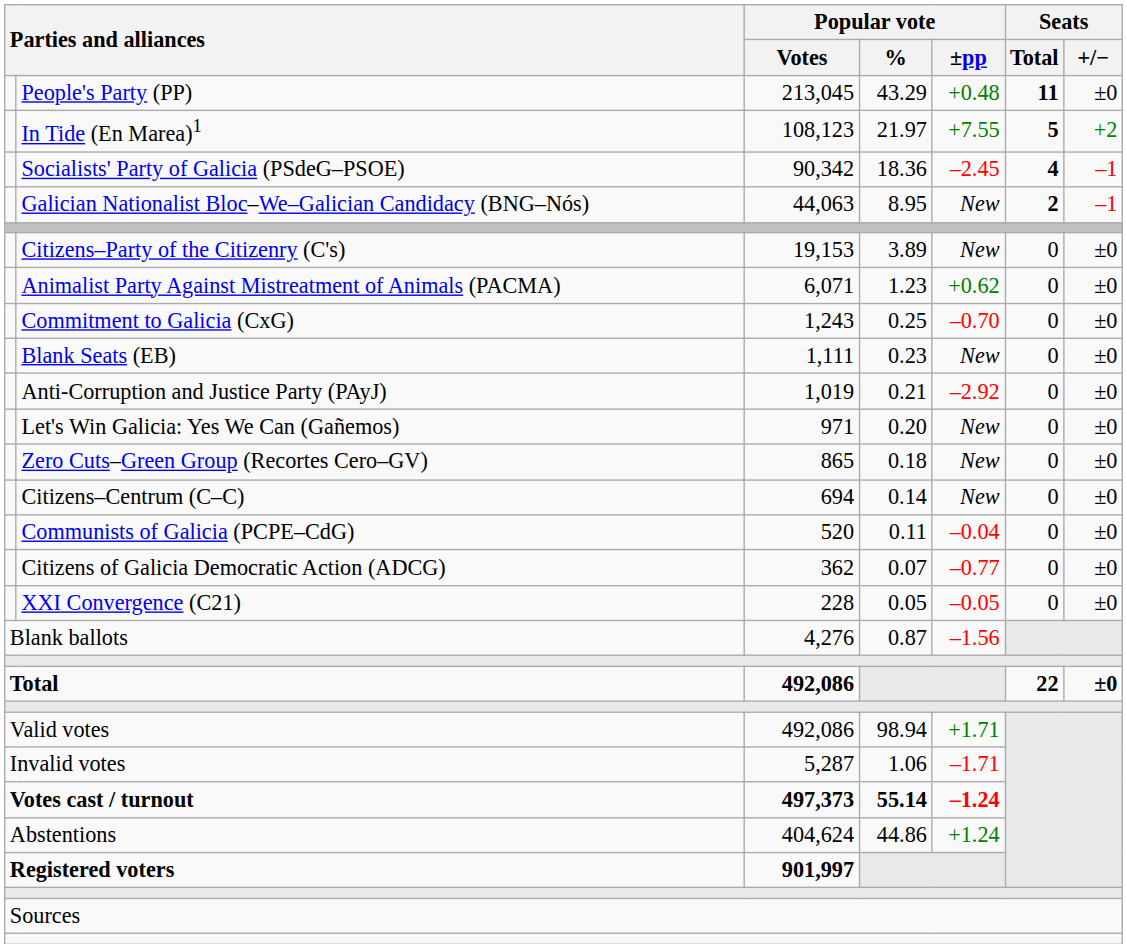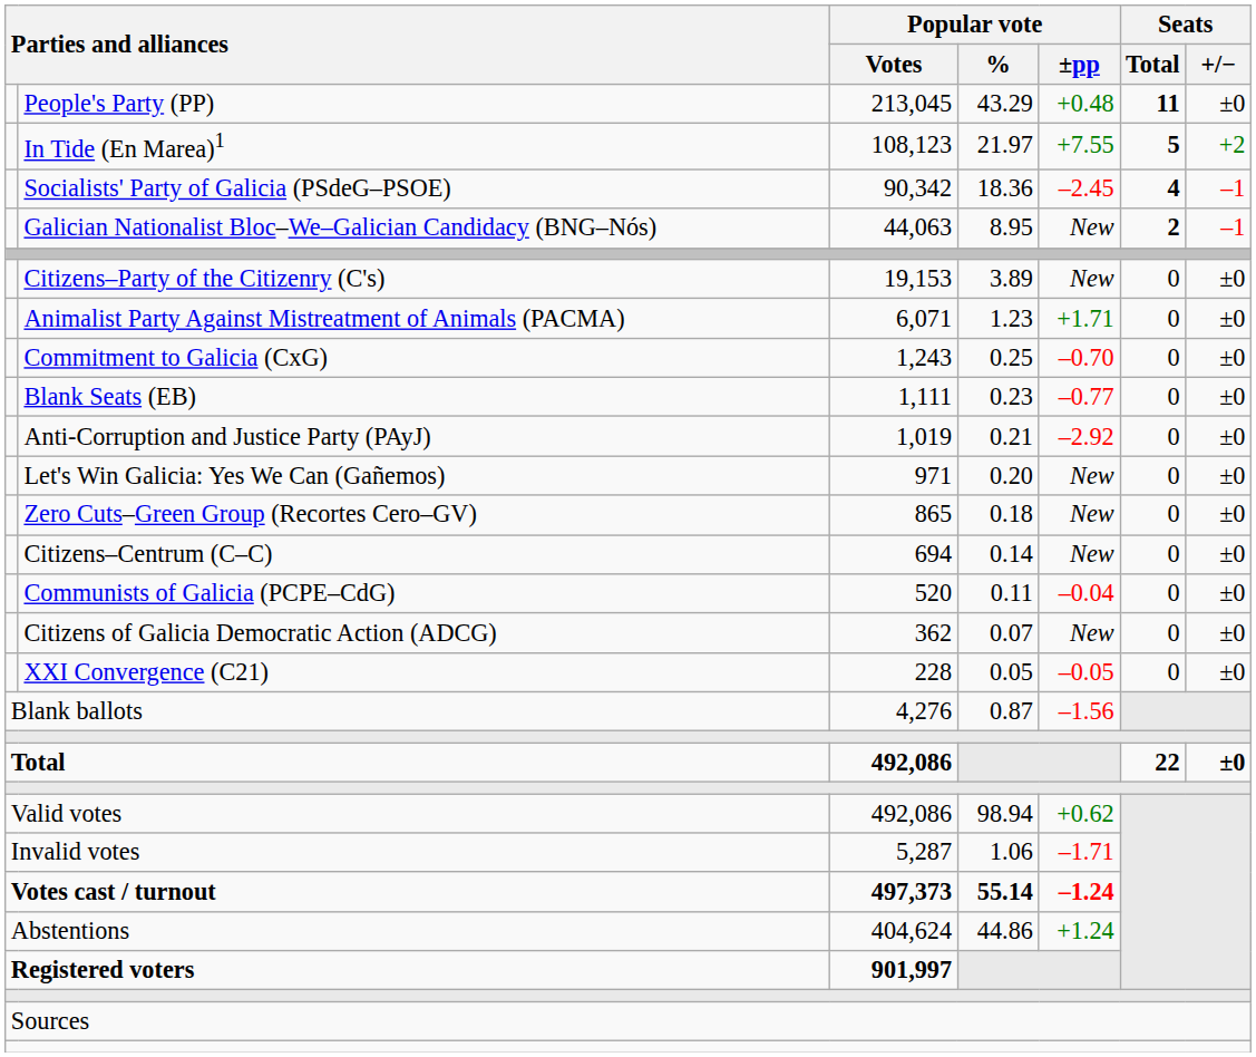Animalist Party Against Mistreatment of Animals (PACMA) | Popular vote / ±pp: +0.62 -> +1.71
Blank Seats (EB) | Popular vote / ±pp: New -> –0.77
Citizens of Galicia Democratic Action (ADCG) | Popular vote / ±pp: –0.77 -> New
Valid votes | Popular vote / ±pp: +1.71 -> +0.62
